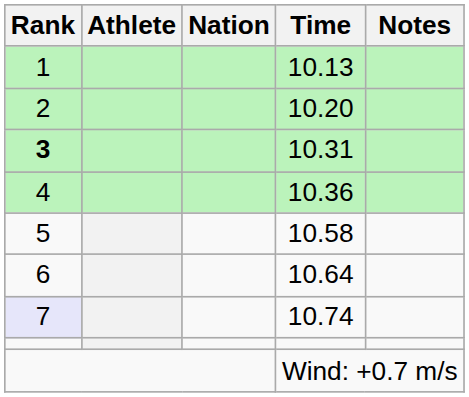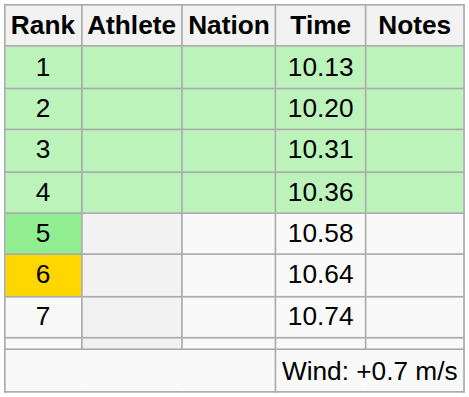10.31 | Rank: bold -> normal
10.58 | Rank: no background -> lightgreen background
10.64 | Rank: no background -> gold background
10.74 | Rank: lavender background -> no background
